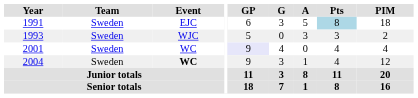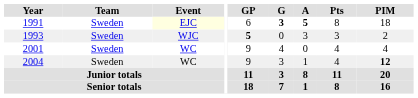1991 | Event: no background -> lightyellow background
1991 | G: normal -> bold
1991 | A: normal -> bold
1991 | Pts: lightblue background -> no background
1993 | GP: normal -> bold
2001 | GP: lavender background -> no background
2004 | Event: bold -> normal
2004 | PIM: normal -> bold
